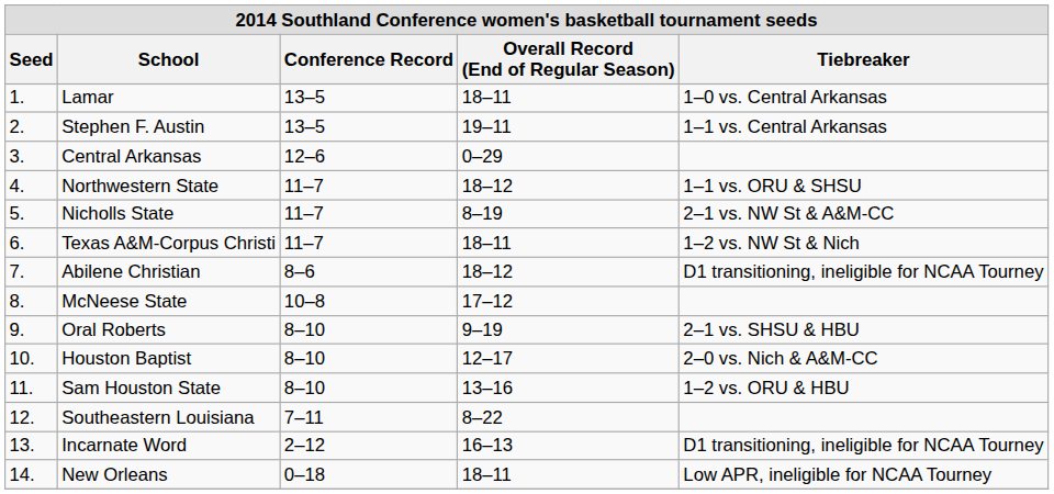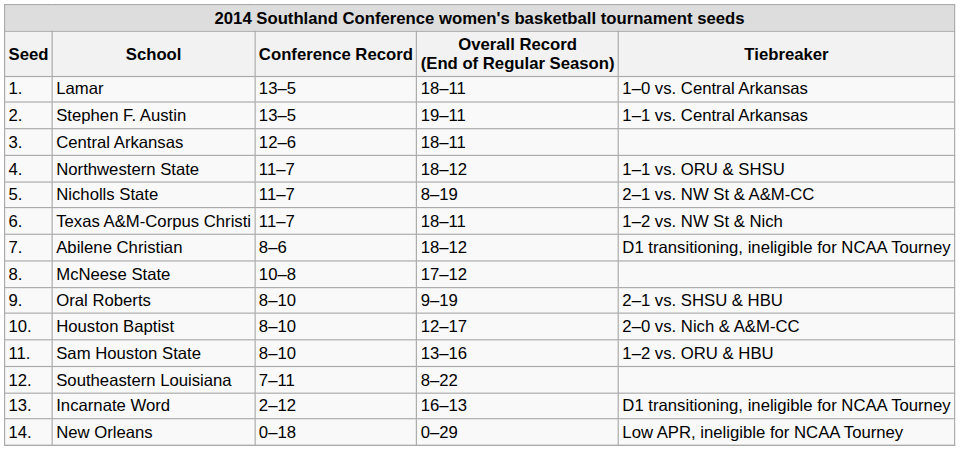Central Arkansas | Overall Record (End of Regular Season): 0–29 -> 18–11
New Orleans | Overall Record (End of Regular Season): 18–11 -> 0–29
